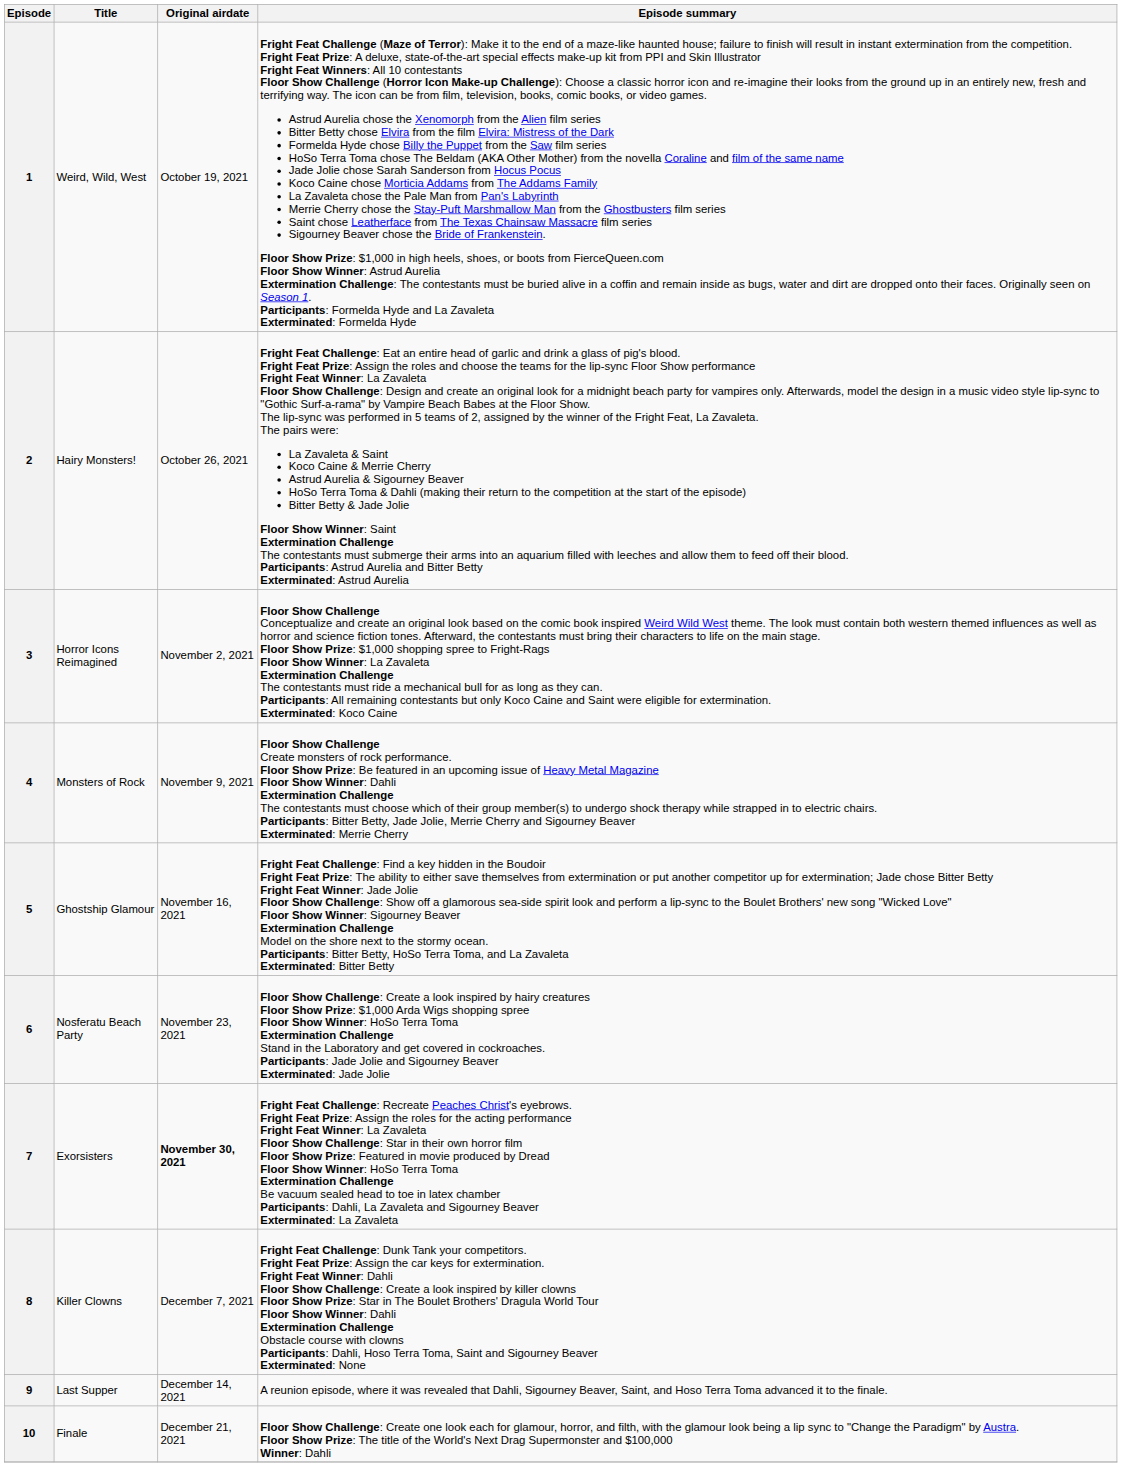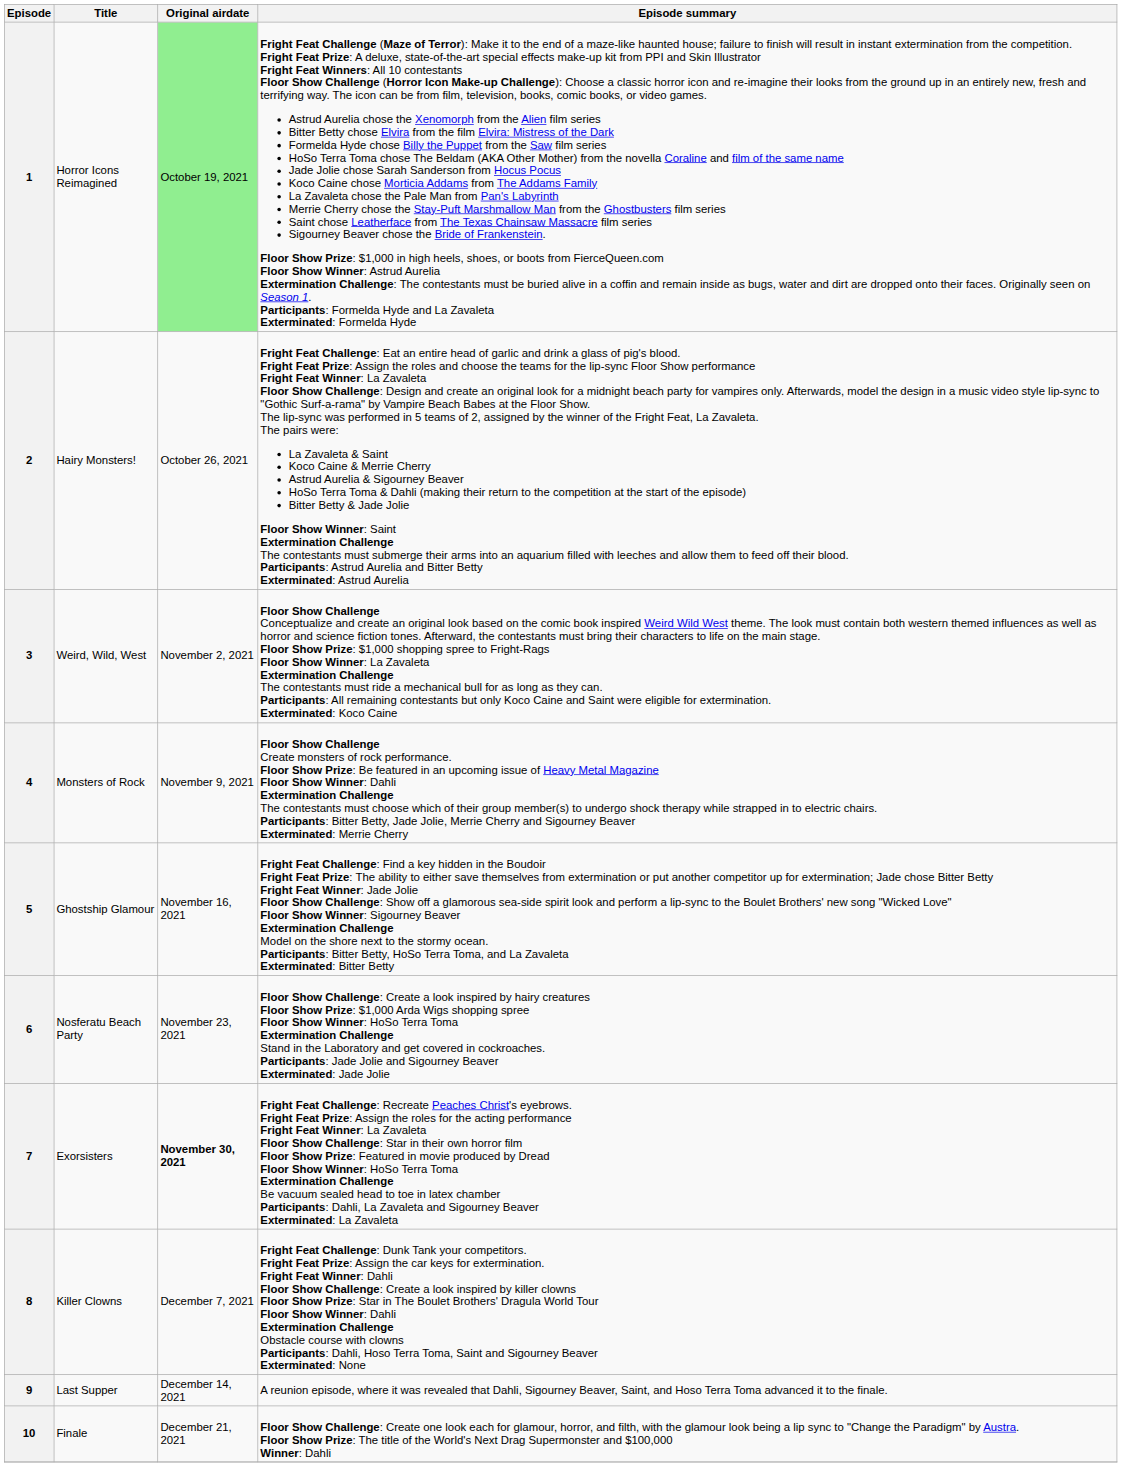1 | Title: Weird, Wild, West -> Horror Icons Reimagined
1 | Original airdate: no background -> lightgreen background
3 | Title: Horror Icons Reimagined -> Weird, Wild, West
